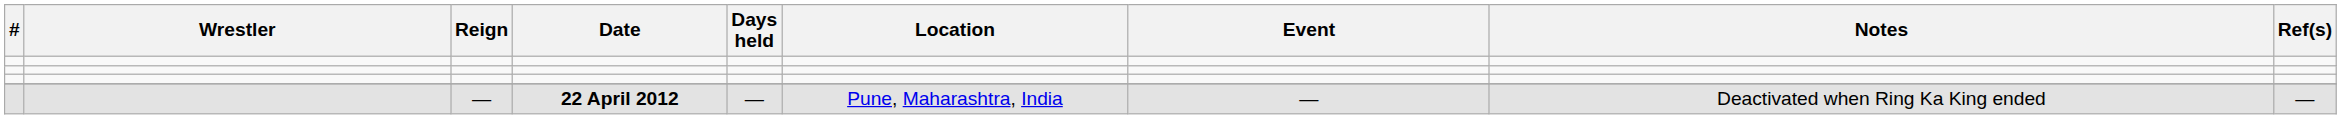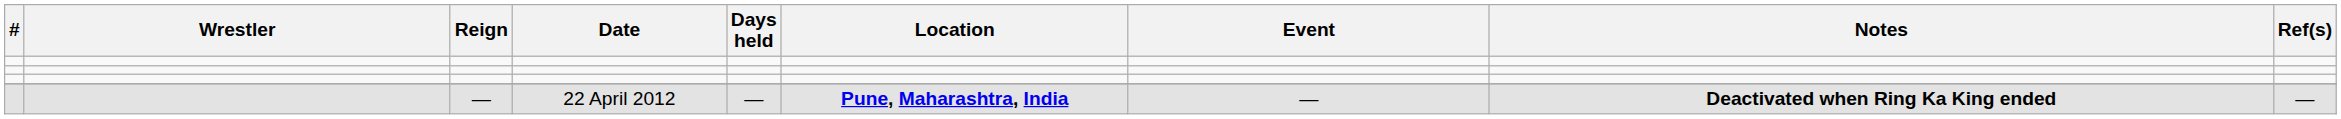row 5 | Date: bold -> normal
row 5 | Location: normal -> bold
row 5 | Notes: normal -> bold
